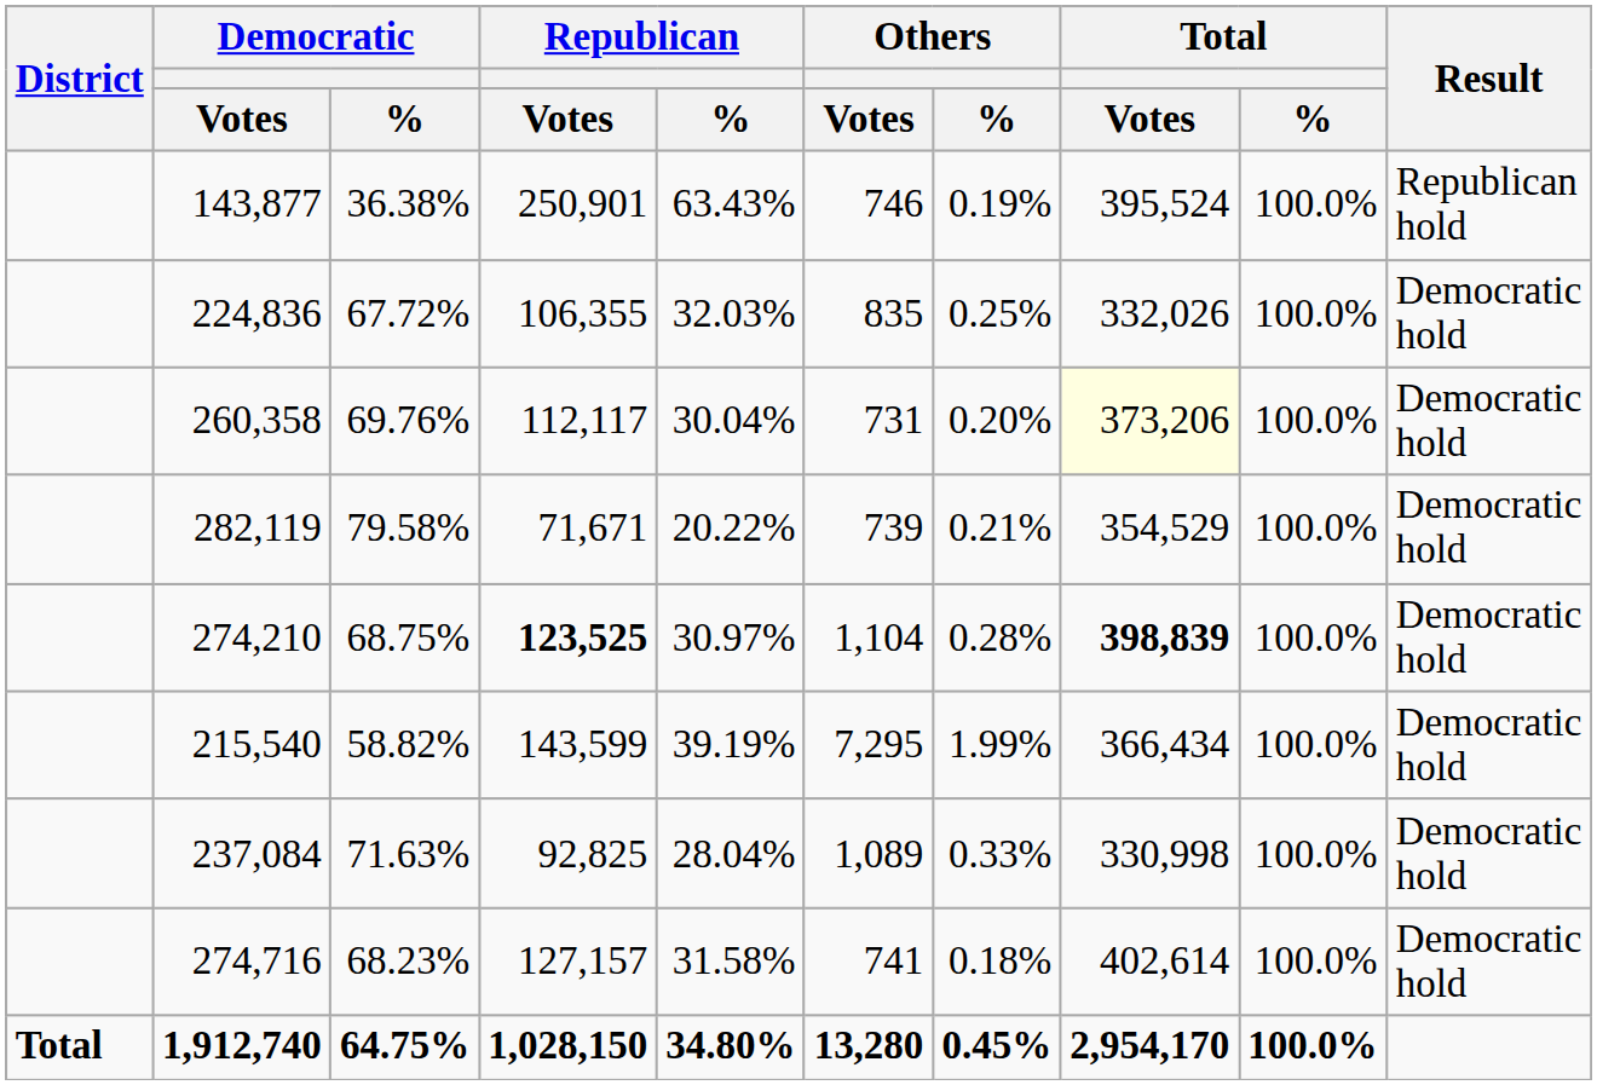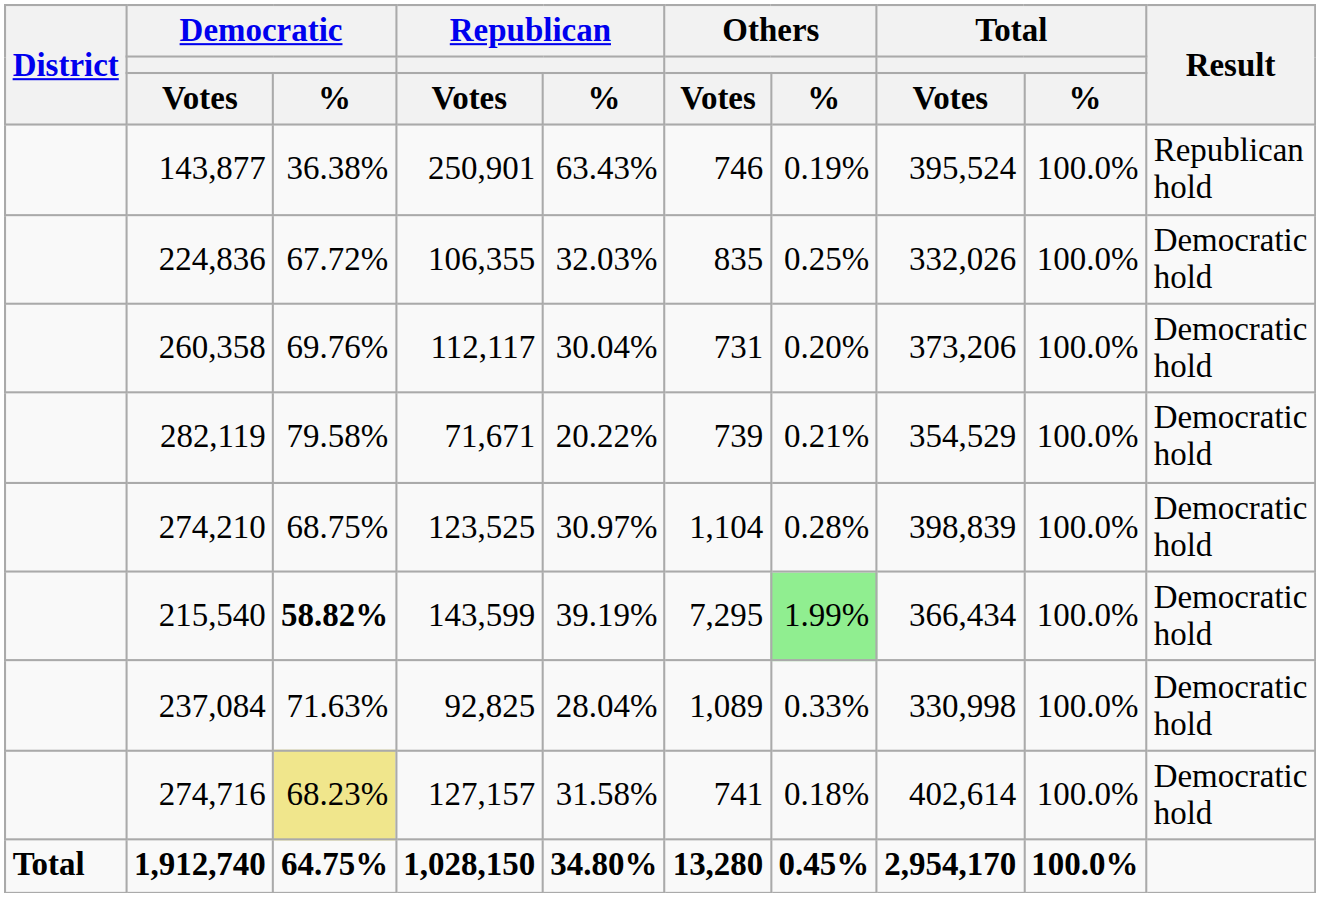260,358 | Total / Votes: lightyellow background -> no background
274,210 | Republican / Votes: bold -> normal
274,210 | Total / Votes: bold -> normal
215,540 | Democratic / %: normal -> bold
215,540 | Others / %: no background -> lightgreen background
274,716 | Democratic / %: no background -> khaki background
